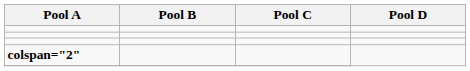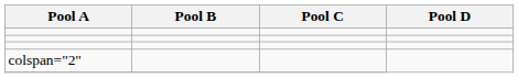colspan="2" | Pool A: bold -> normal
